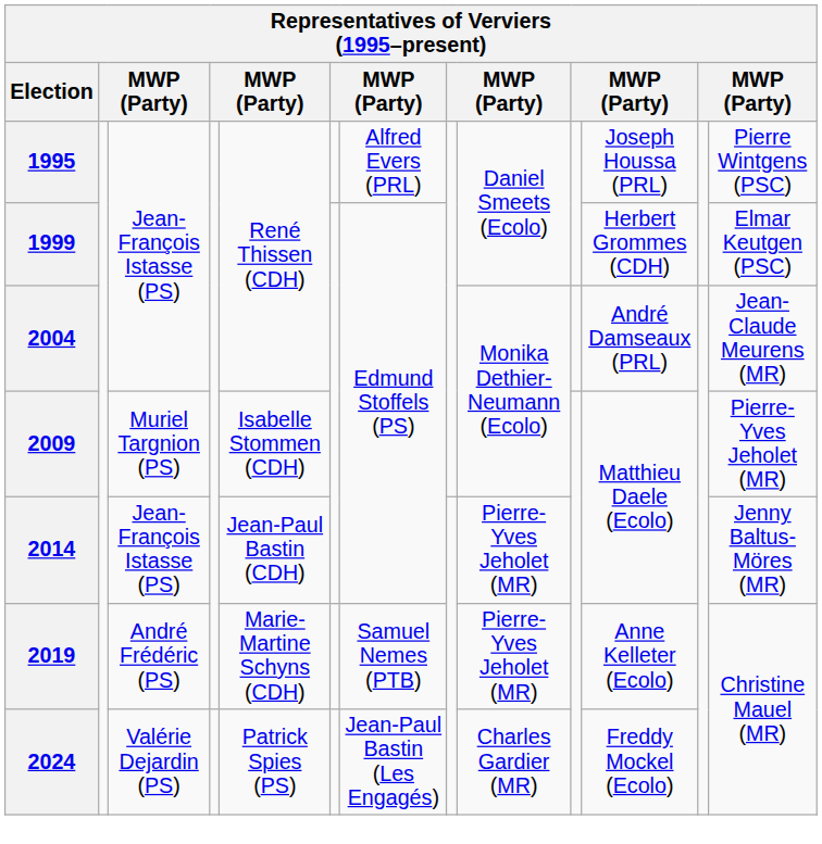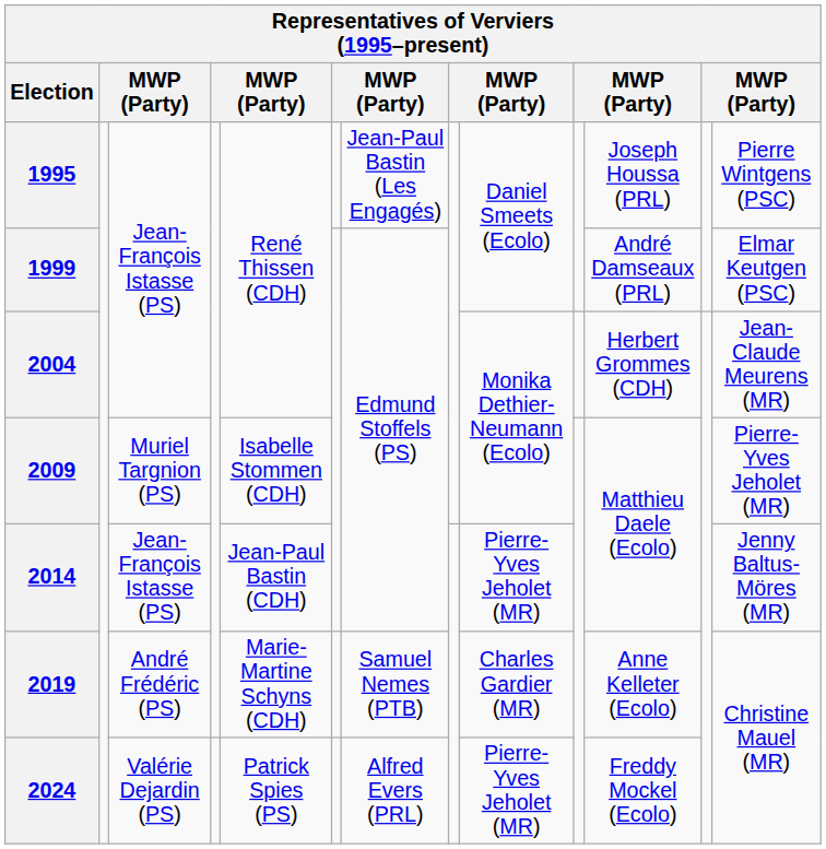1995 | column 7: Alfred Evers (PRL) -> Jean-Paul Bastin (Les Engagés)
1999 | column 11: Herbert Grommes (CDH) -> André Damseaux (PRL)
2004 | column 11: André Damseaux (PRL) -> Herbert Grommes (CDH)
2019 | column 9: Pierre-Yves Jeholet (MR) -> Charles Gardier (MR)
2024 | column 7: Jean-Paul Bastin (Les Engagés) -> Alfred Evers (PRL)
2024 | column 9: Charles Gardier (MR) -> Pierre-Yves Jeholet (MR)
